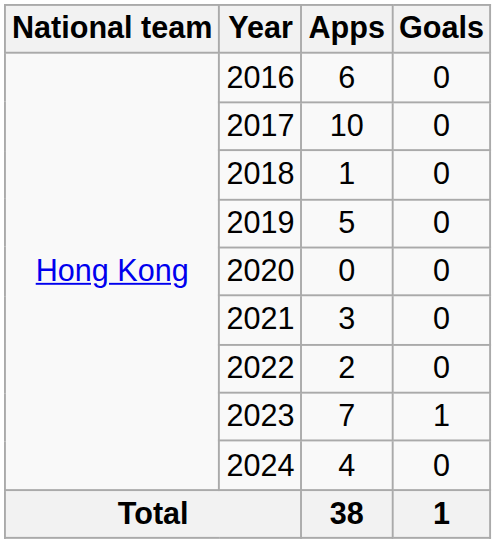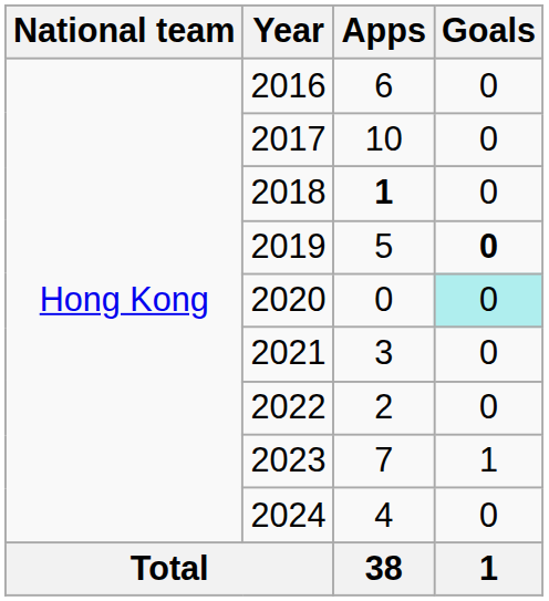2018 | Apps: normal -> bold
2019 | Goals: normal -> bold
2020 | Goals: no background -> paleturquoise background
